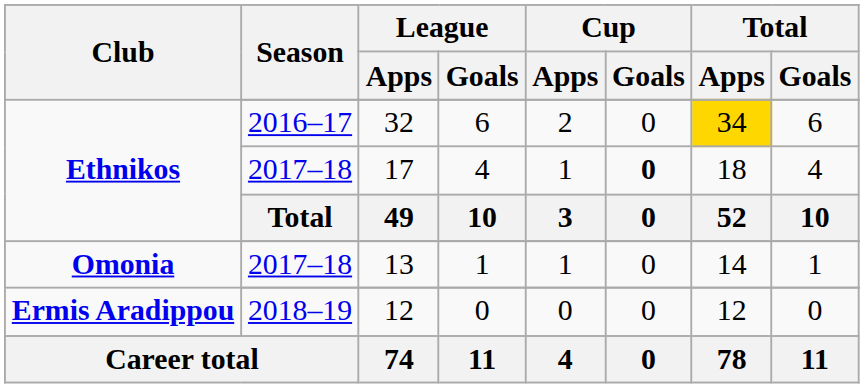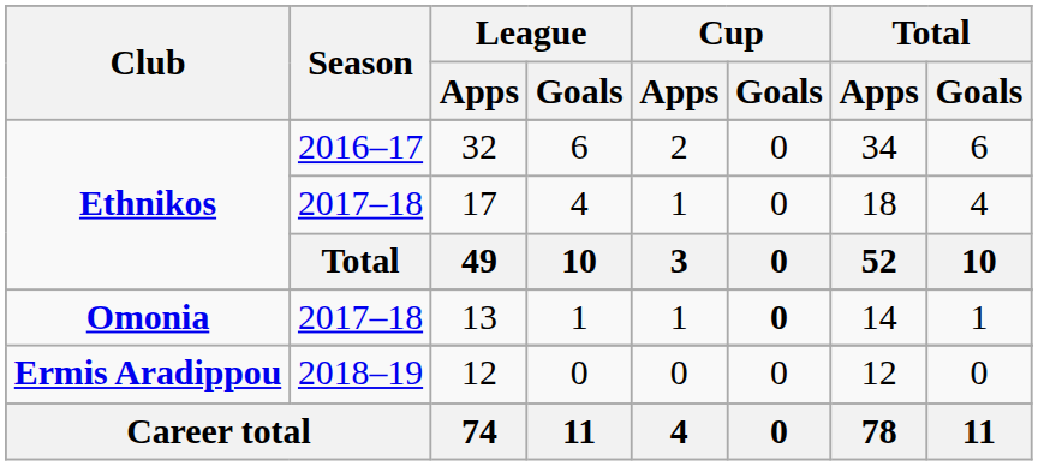32 | Total / Apps: gold background -> no background
17 | Cup / Goals: bold -> normal
13 | Cup / Goals: normal -> bold
